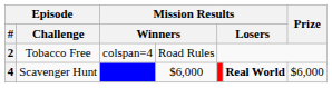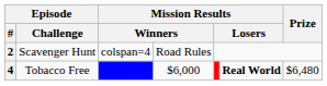2 | Episode / Challenge: Tobacco Free -> Scavenger Hunt
4 | Episode / Challenge: Scavenger Hunt -> Tobacco Free
4 | Prize: $6,000 -> $6,480
